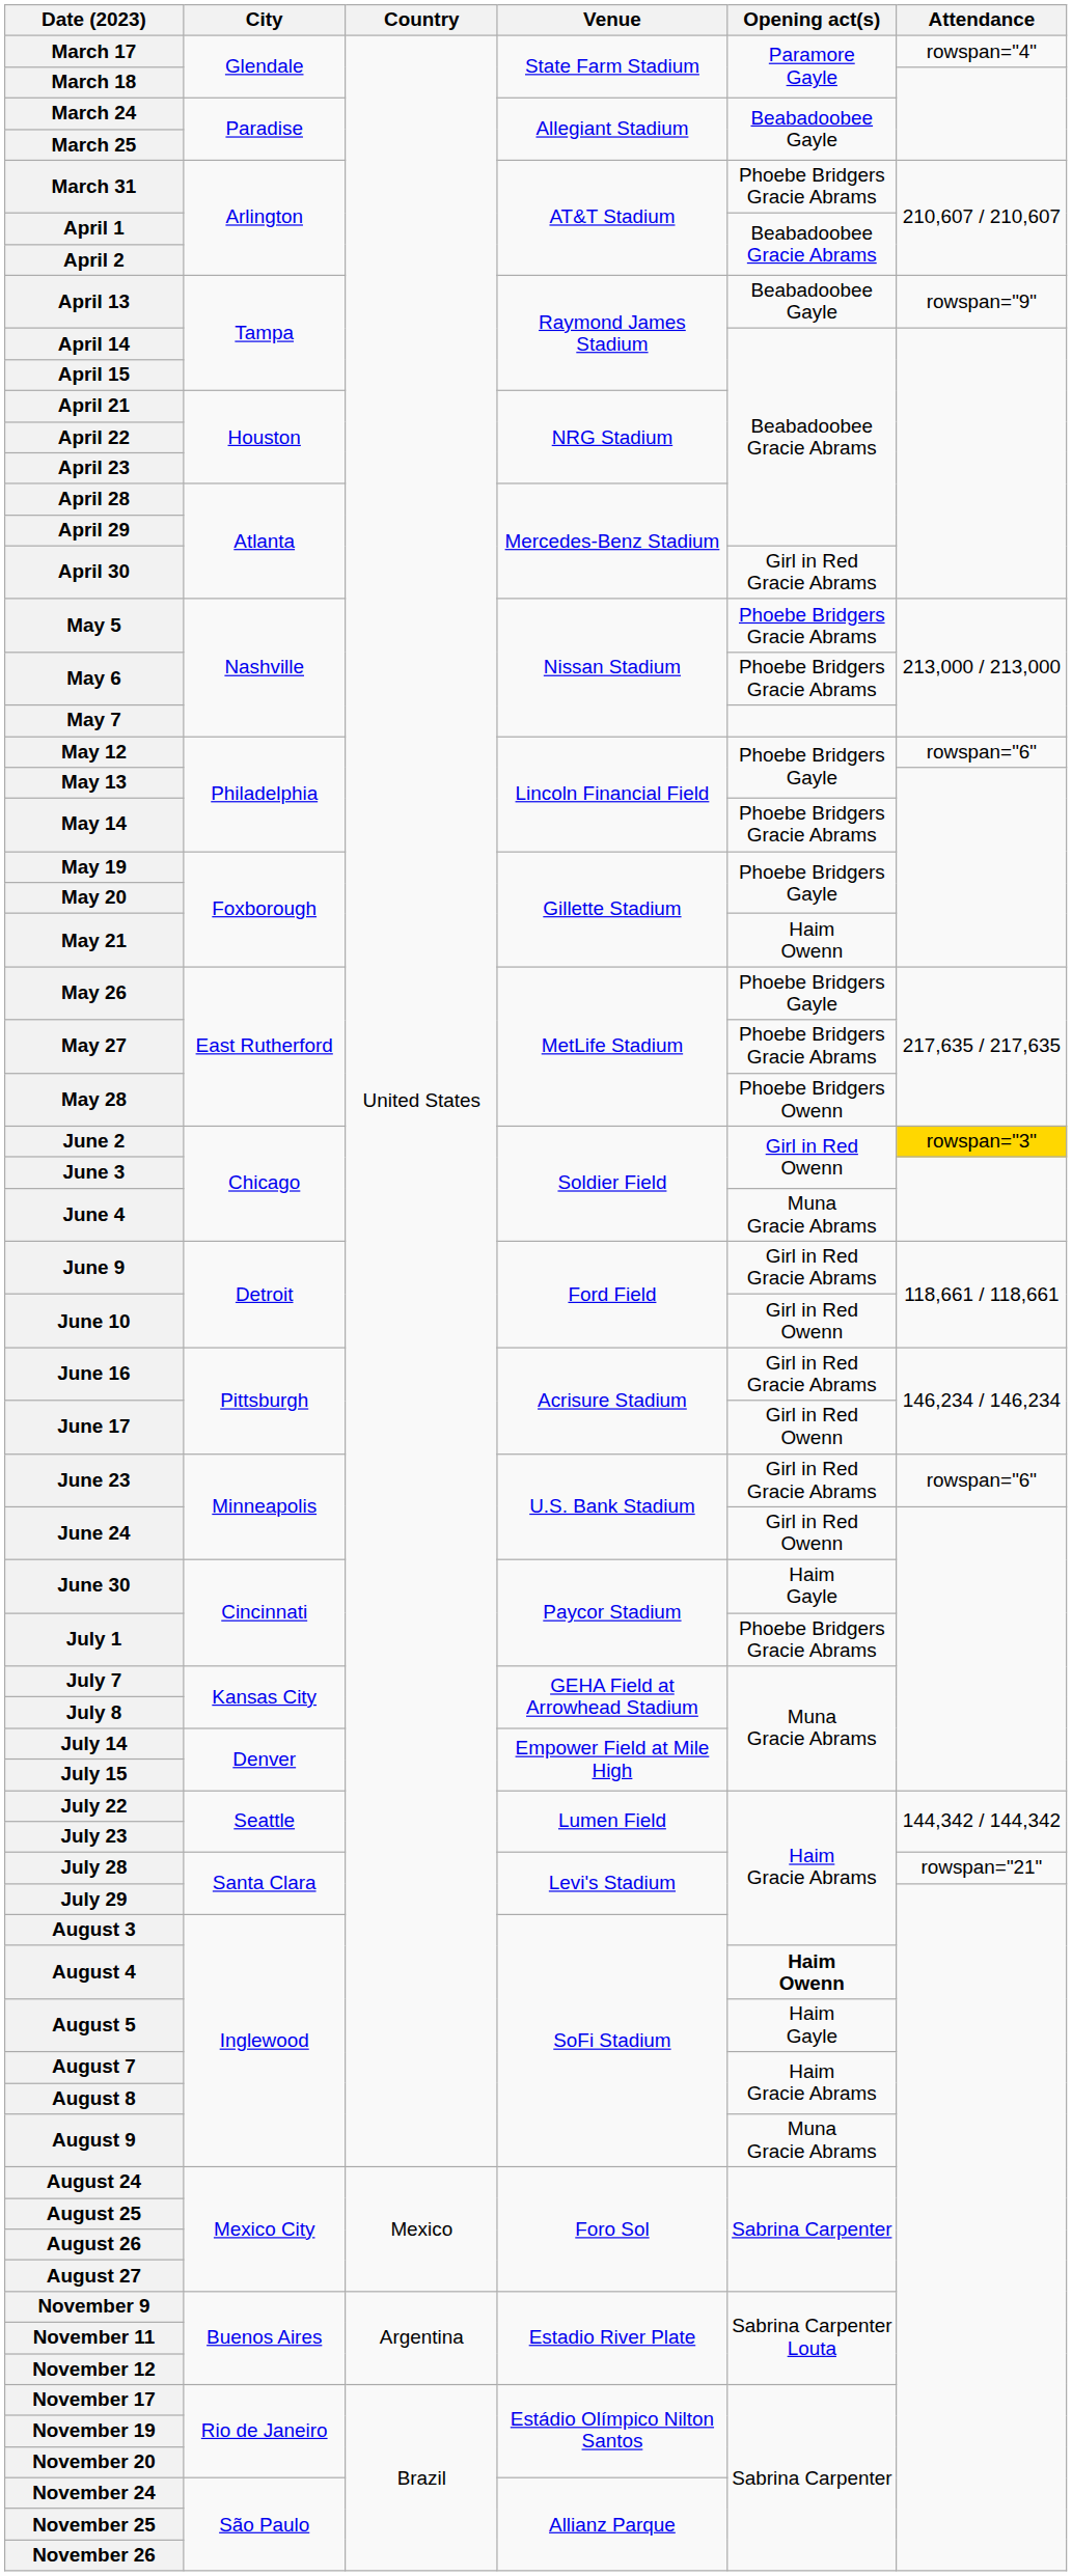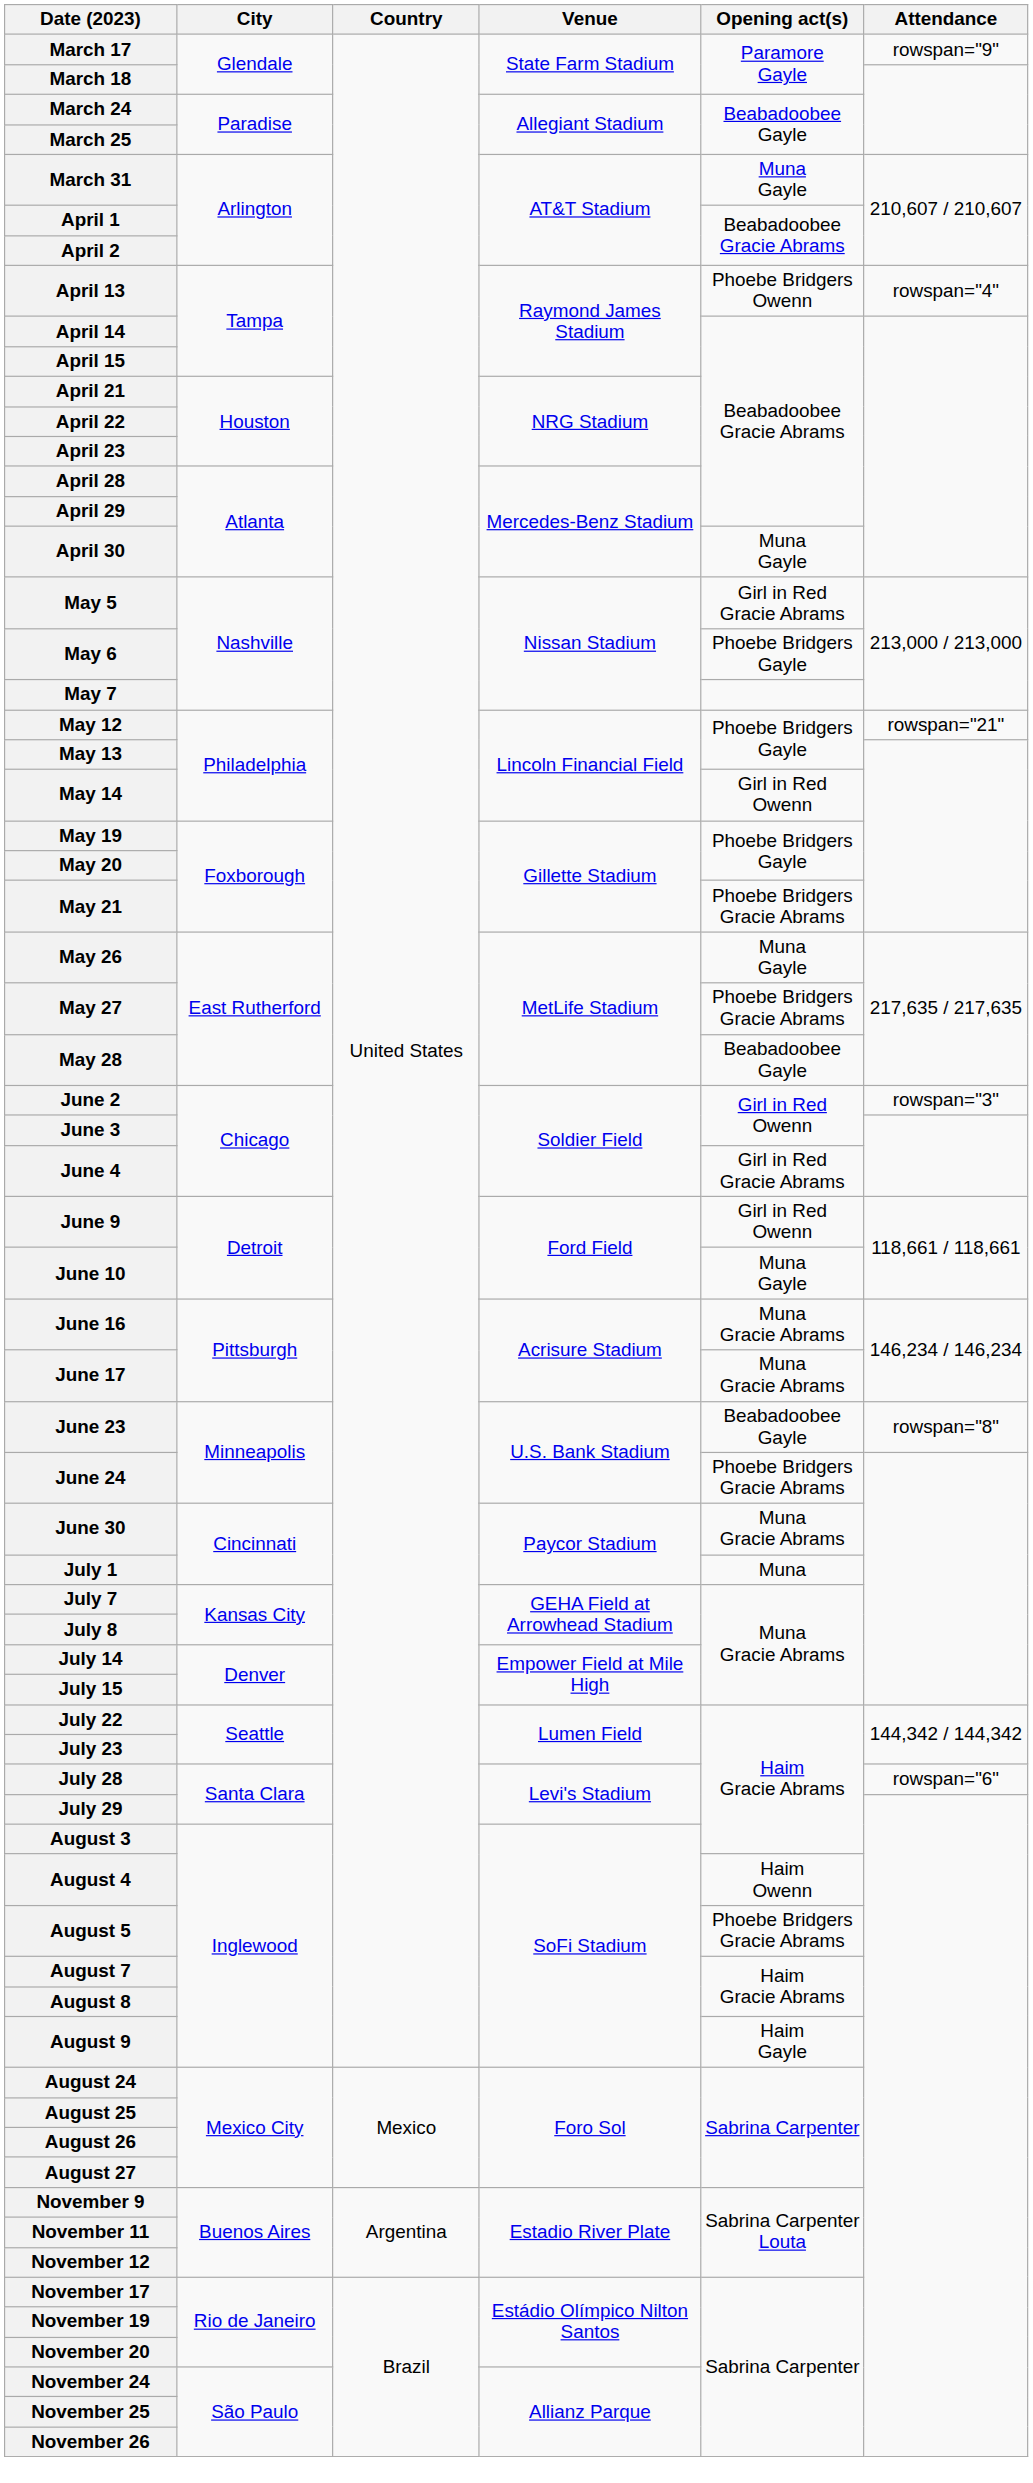March 17 | Attendance: rowspan="4" -> rowspan="9"
March 31 | Opening act(s): Phoebe Bridgers Gracie Abrams -> Muna Gayle
April 13 | Opening act(s): Beabadoobee Gayle -> Phoebe Bridgers Owenn
April 13 | Attendance: rowspan="9" -> rowspan="4"
April 30 | Opening act(s): Girl in Red Gracie Abrams -> Muna Gayle
May 5 | Opening act(s): Phoebe Bridgers Gracie Abrams -> Girl in Red Gracie Abrams
May 6 | Opening act(s): Phoebe Bridgers Gracie Abrams -> Phoebe Bridgers Gayle
May 12 | Attendance: rowspan="6" -> rowspan="21"
May 14 | Opening act(s): Phoebe Bridgers Gracie Abrams -> Girl in Red Owenn
May 21 | Opening act(s): Haim Owenn -> Phoebe Bridgers Gracie Abrams
May 26 | Opening act(s): Phoebe Bridgers Gayle -> Muna Gayle
May 28 | Opening act(s): Phoebe Bridgers Owenn -> Beabadoobee Gayle
June 2 | Attendance: gold background -> no background
June 4 | Opening act(s): Muna Gracie Abrams -> Girl in Red Gracie Abrams
June 9 | Opening act(s): Girl in Red Gracie Abrams -> Girl in Red Owenn
June 10 | Opening act(s): Girl in Red Owenn -> Muna Gayle
June 16 | Opening act(s): Girl in Red Gracie Abrams -> Muna Gracie Abrams
June 17 | Opening act(s): Girl in Red Owenn -> Muna Gracie Abrams
June 23 | Opening act(s): Girl in Red Gracie Abrams -> Beabadoobee Gayle
June 23 | Attendance: rowspan="6" -> rowspan="8"
June 24 | Opening act(s): Girl in Red Owenn -> Phoebe Bridgers Gracie Abrams
June 30 | Opening act(s): Haim Gayle -> Muna Gracie Abrams
July 1 | Opening act(s): Phoebe Bridgers Gracie Abrams -> Muna
July 28 | Attendance: rowspan="21" -> rowspan="6"
August 4 | Opening act(s): bold -> normal
August 5 | Opening act(s): Haim Gayle -> Phoebe Bridgers Gracie Abrams
August 9 | Opening act(s): Muna Gracie Abrams -> Haim Gayle
